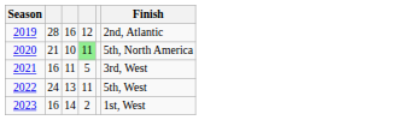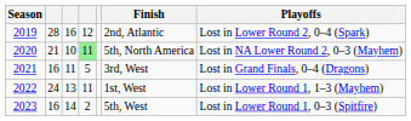+ column: Playoffs | Lost in Lower Round 2, 0–4 (Spark) | Lost in NA Lower Round 2, 0–3 (Mayhem) | Lost in Grand Finals, 0–4 (Dragons) | Lost in Lower Round 1, 1–3 (Mayhem) | Lost in Lower Round 1, 0–3 (Spitfire)
2022 | Finish: 5th, West -> 1st, West
2023 | Finish: 1st, West -> 5th, West
